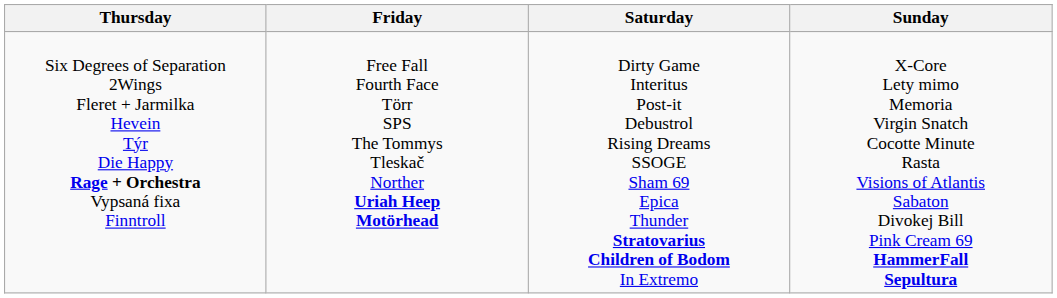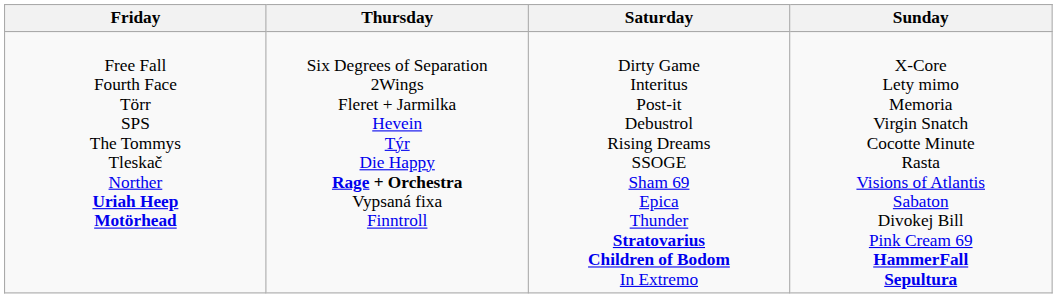columns swapped: Thursday <-> Friday
